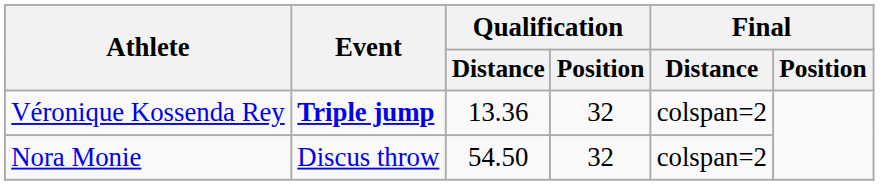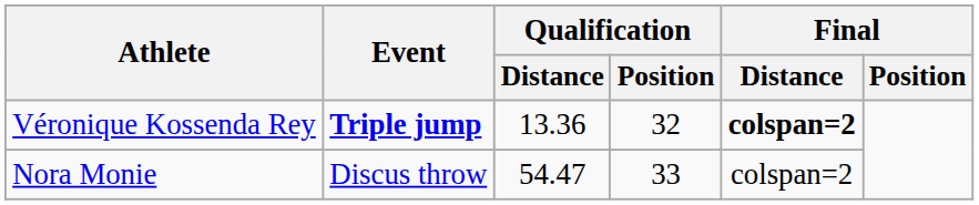Véronique Kossenda Rey | Final / Distance: normal -> bold
Nora Monie | Qualification / Distance: 54.50 -> 54.47
Nora Monie | Qualification / Position: 32 -> 33
